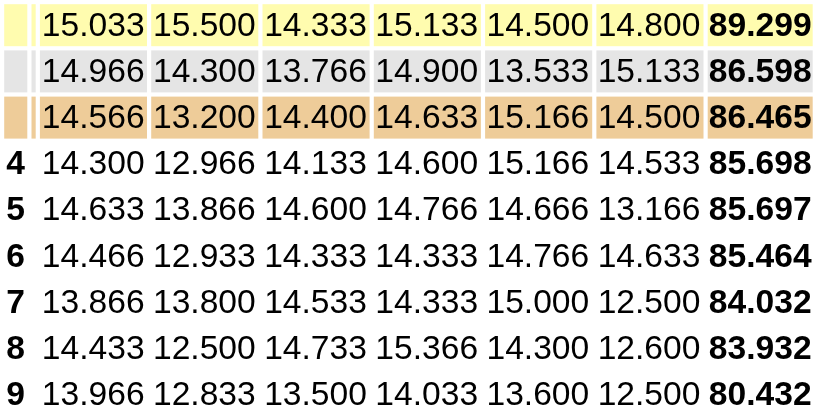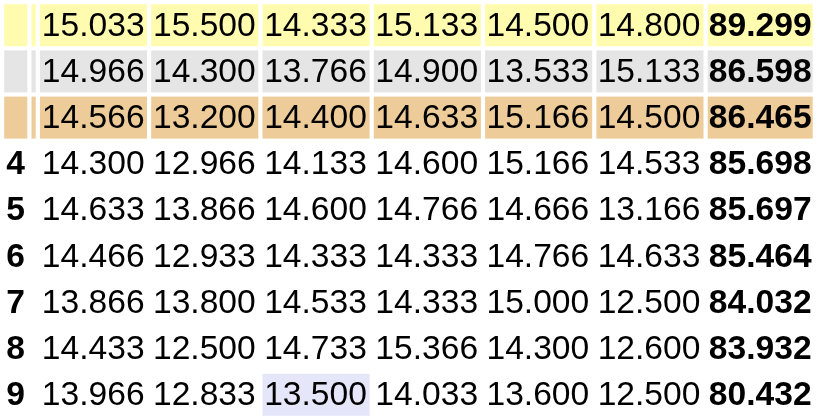13.966 | column 4: no background -> lavender background
